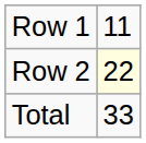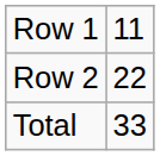Row 2 | column 2: lightyellow background -> no background
